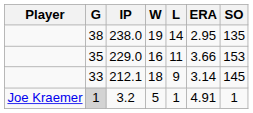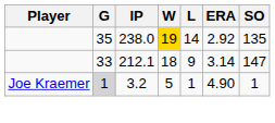238.0 | G: 38 -> 35
238.0 | W: no background -> gold background
238.0 | ERA: 2.95 -> 2.92
- row: 35 | 229.0 | 16 | 11 | 3.66 | 153
212.1 | SO: 145 -> 147
3.2 | ERA: 4.91 -> 4.90
